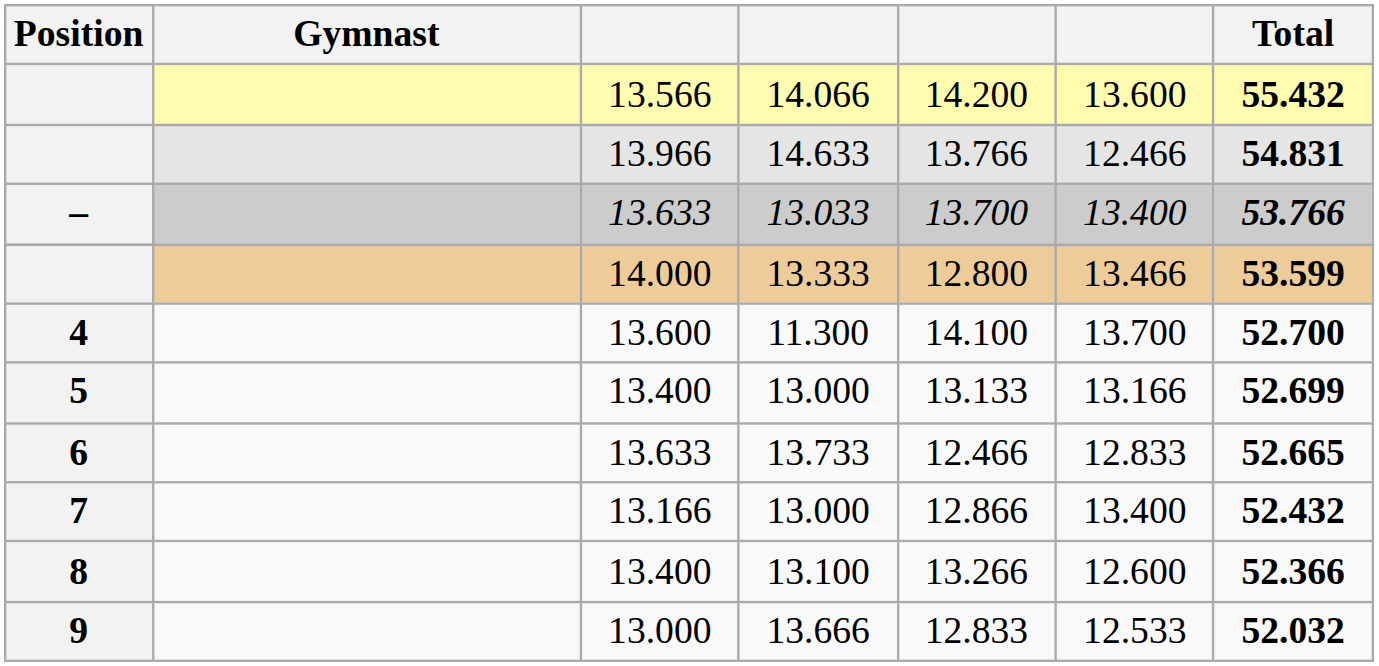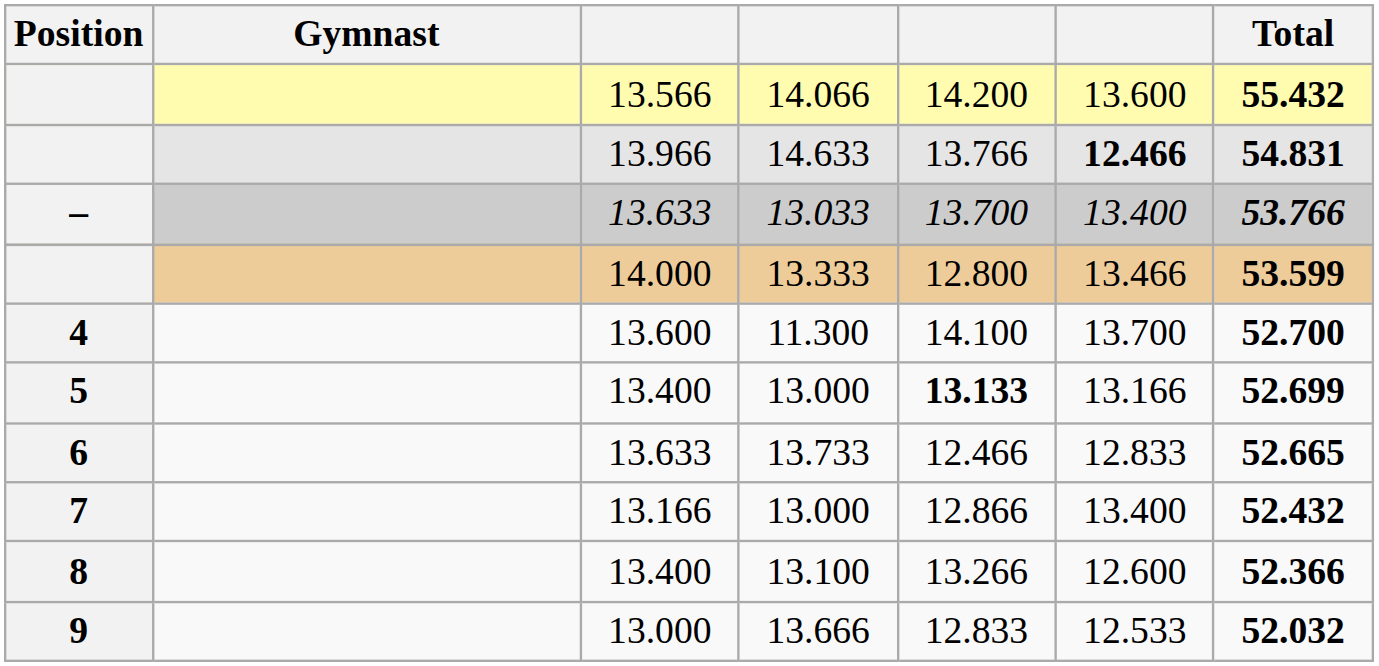14.633 | column 6: normal -> bold
5 / 13.000 | column 5: normal -> bold
